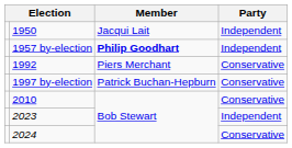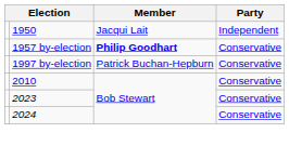1957 by-election | Party: Independent -> Conservative
- row: 1992 | Piers Merchant | Conservative
2023 | Party: Independent -> Conservative
